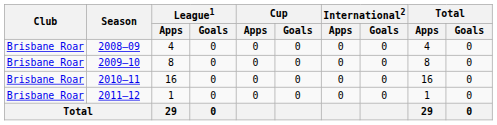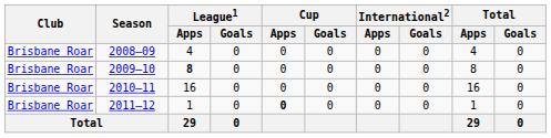2009–10 | League1 / Apps: normal -> bold
2011–12 | Cup / Apps: normal -> bold
